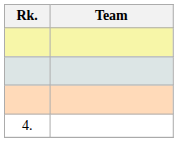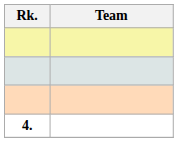row 5 | Rk.: normal -> bold
